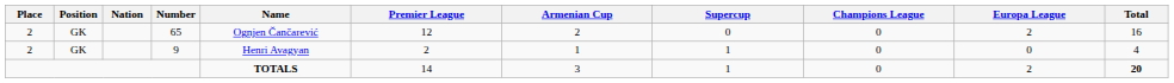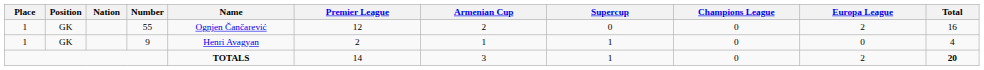row 2 | Place: 2 -> 1
row 2 | Number: 65 -> 55
row 3 | Place: 2 -> 1
